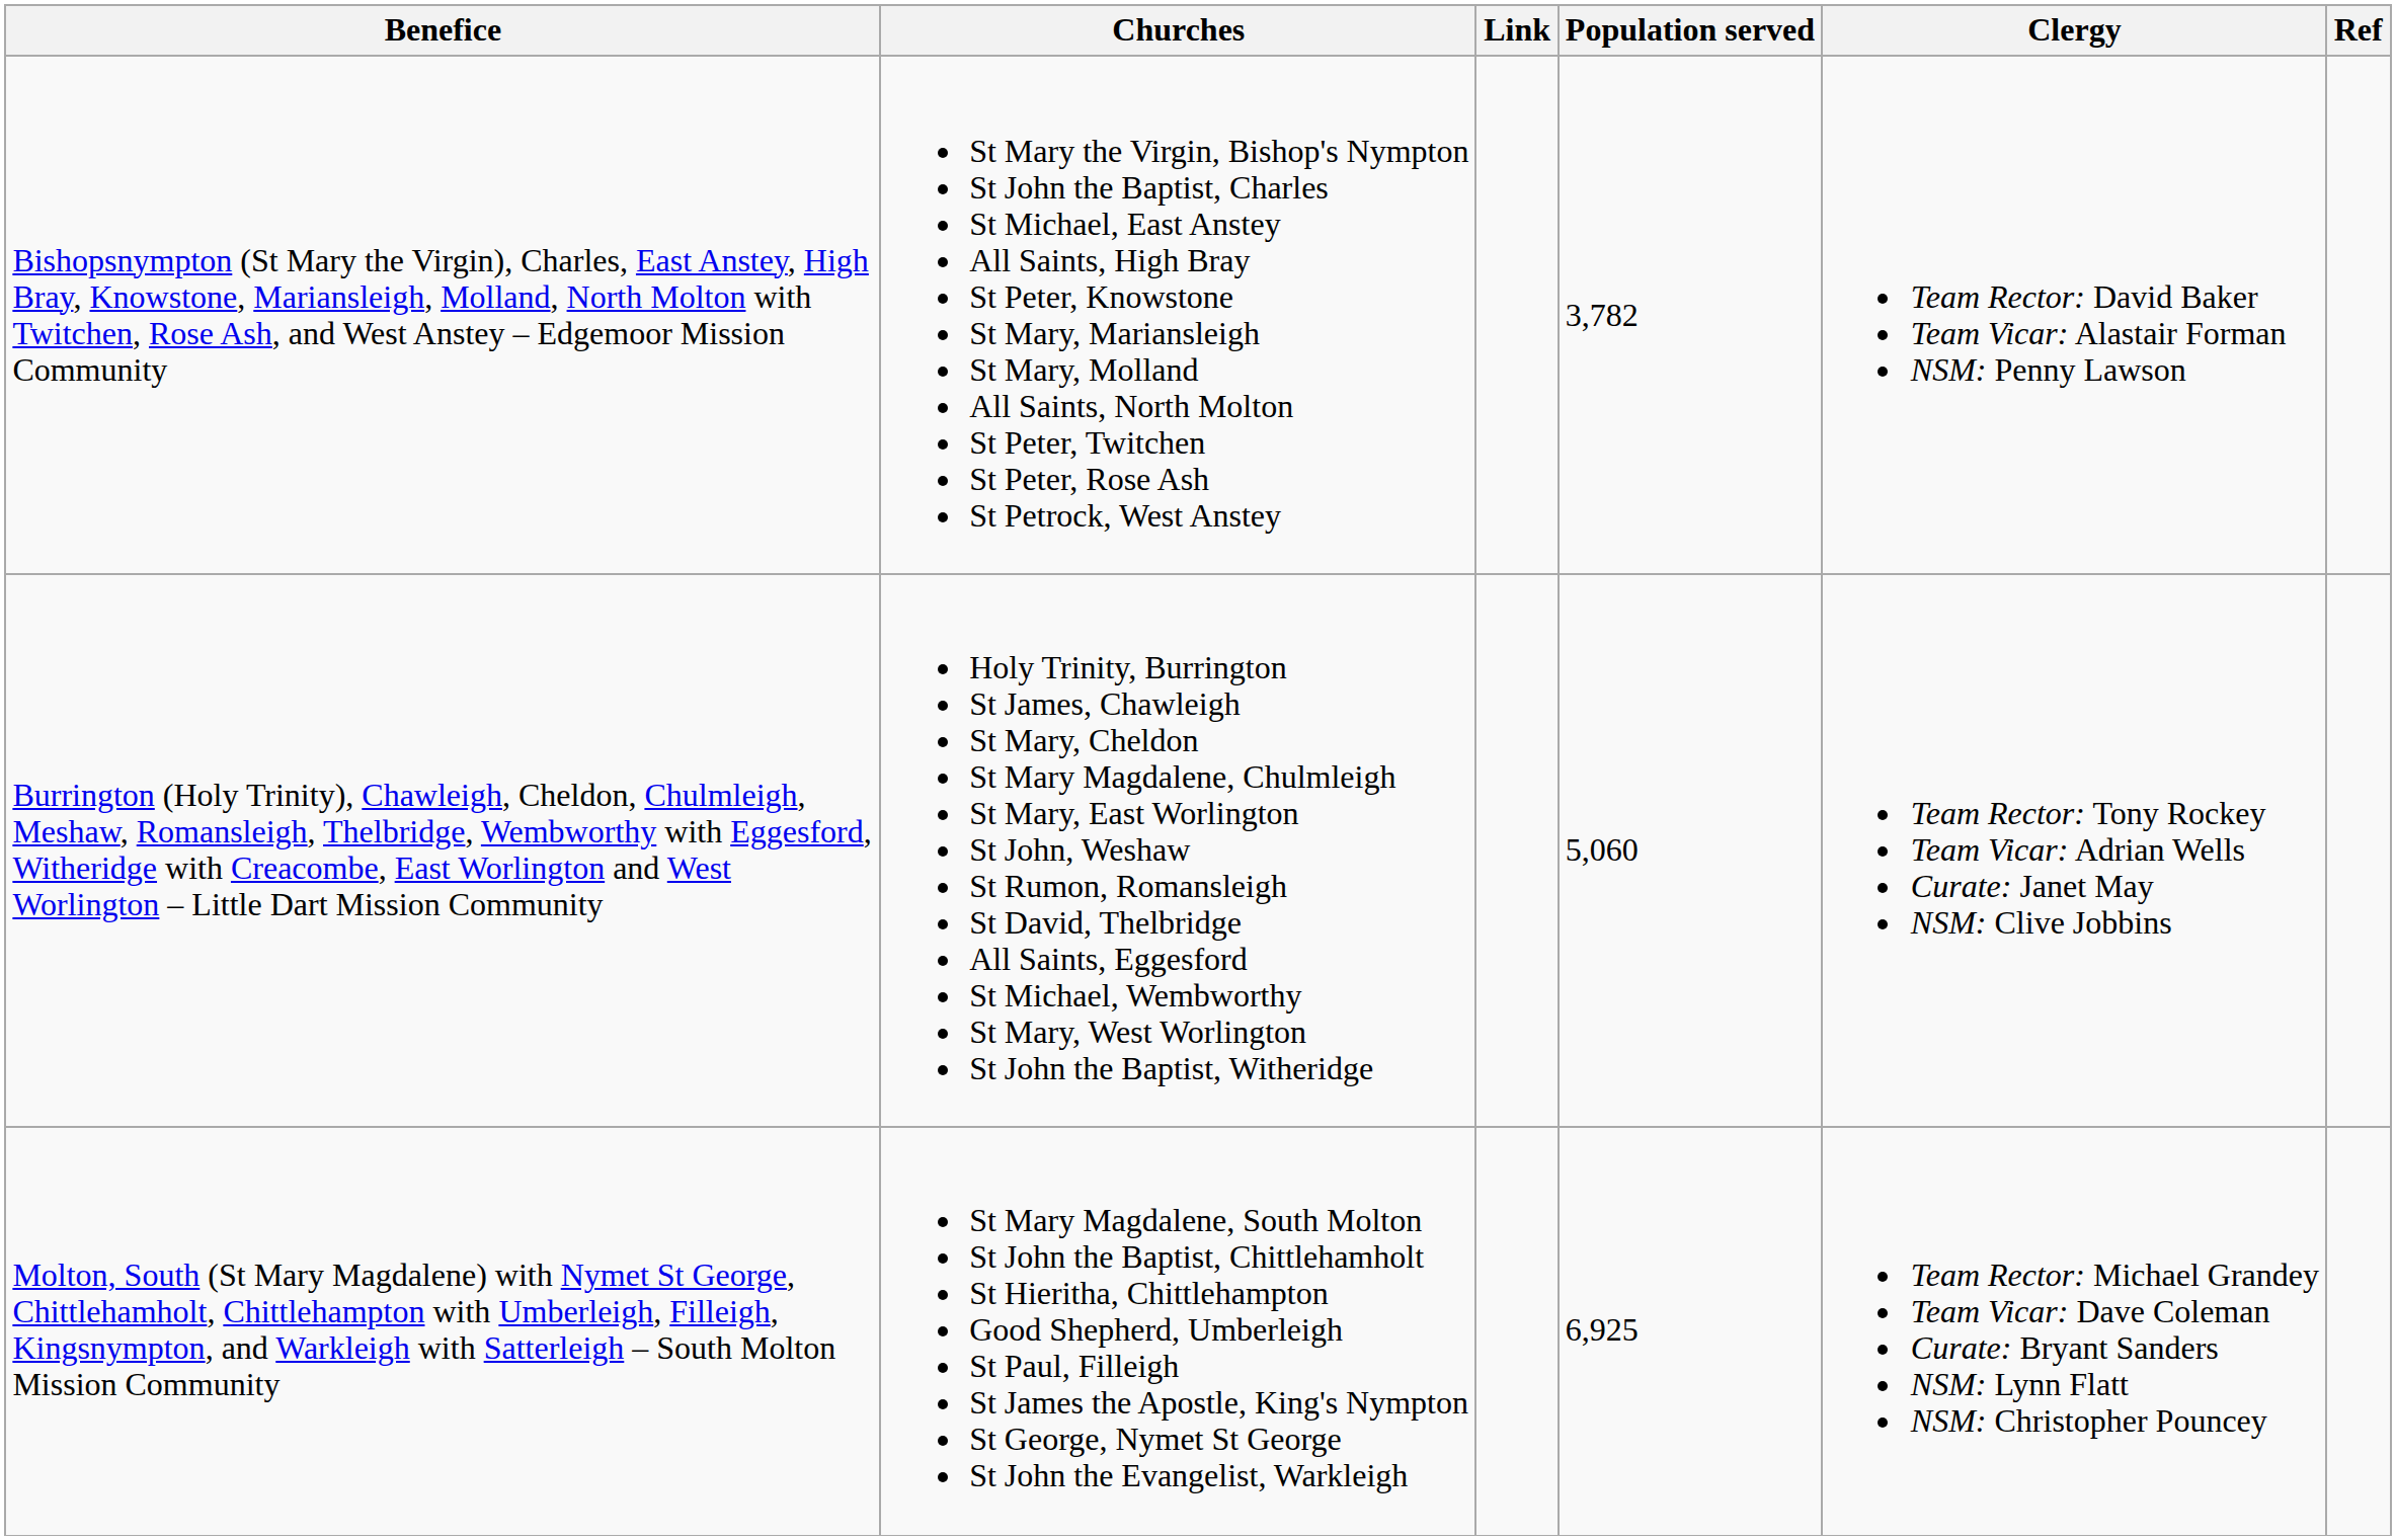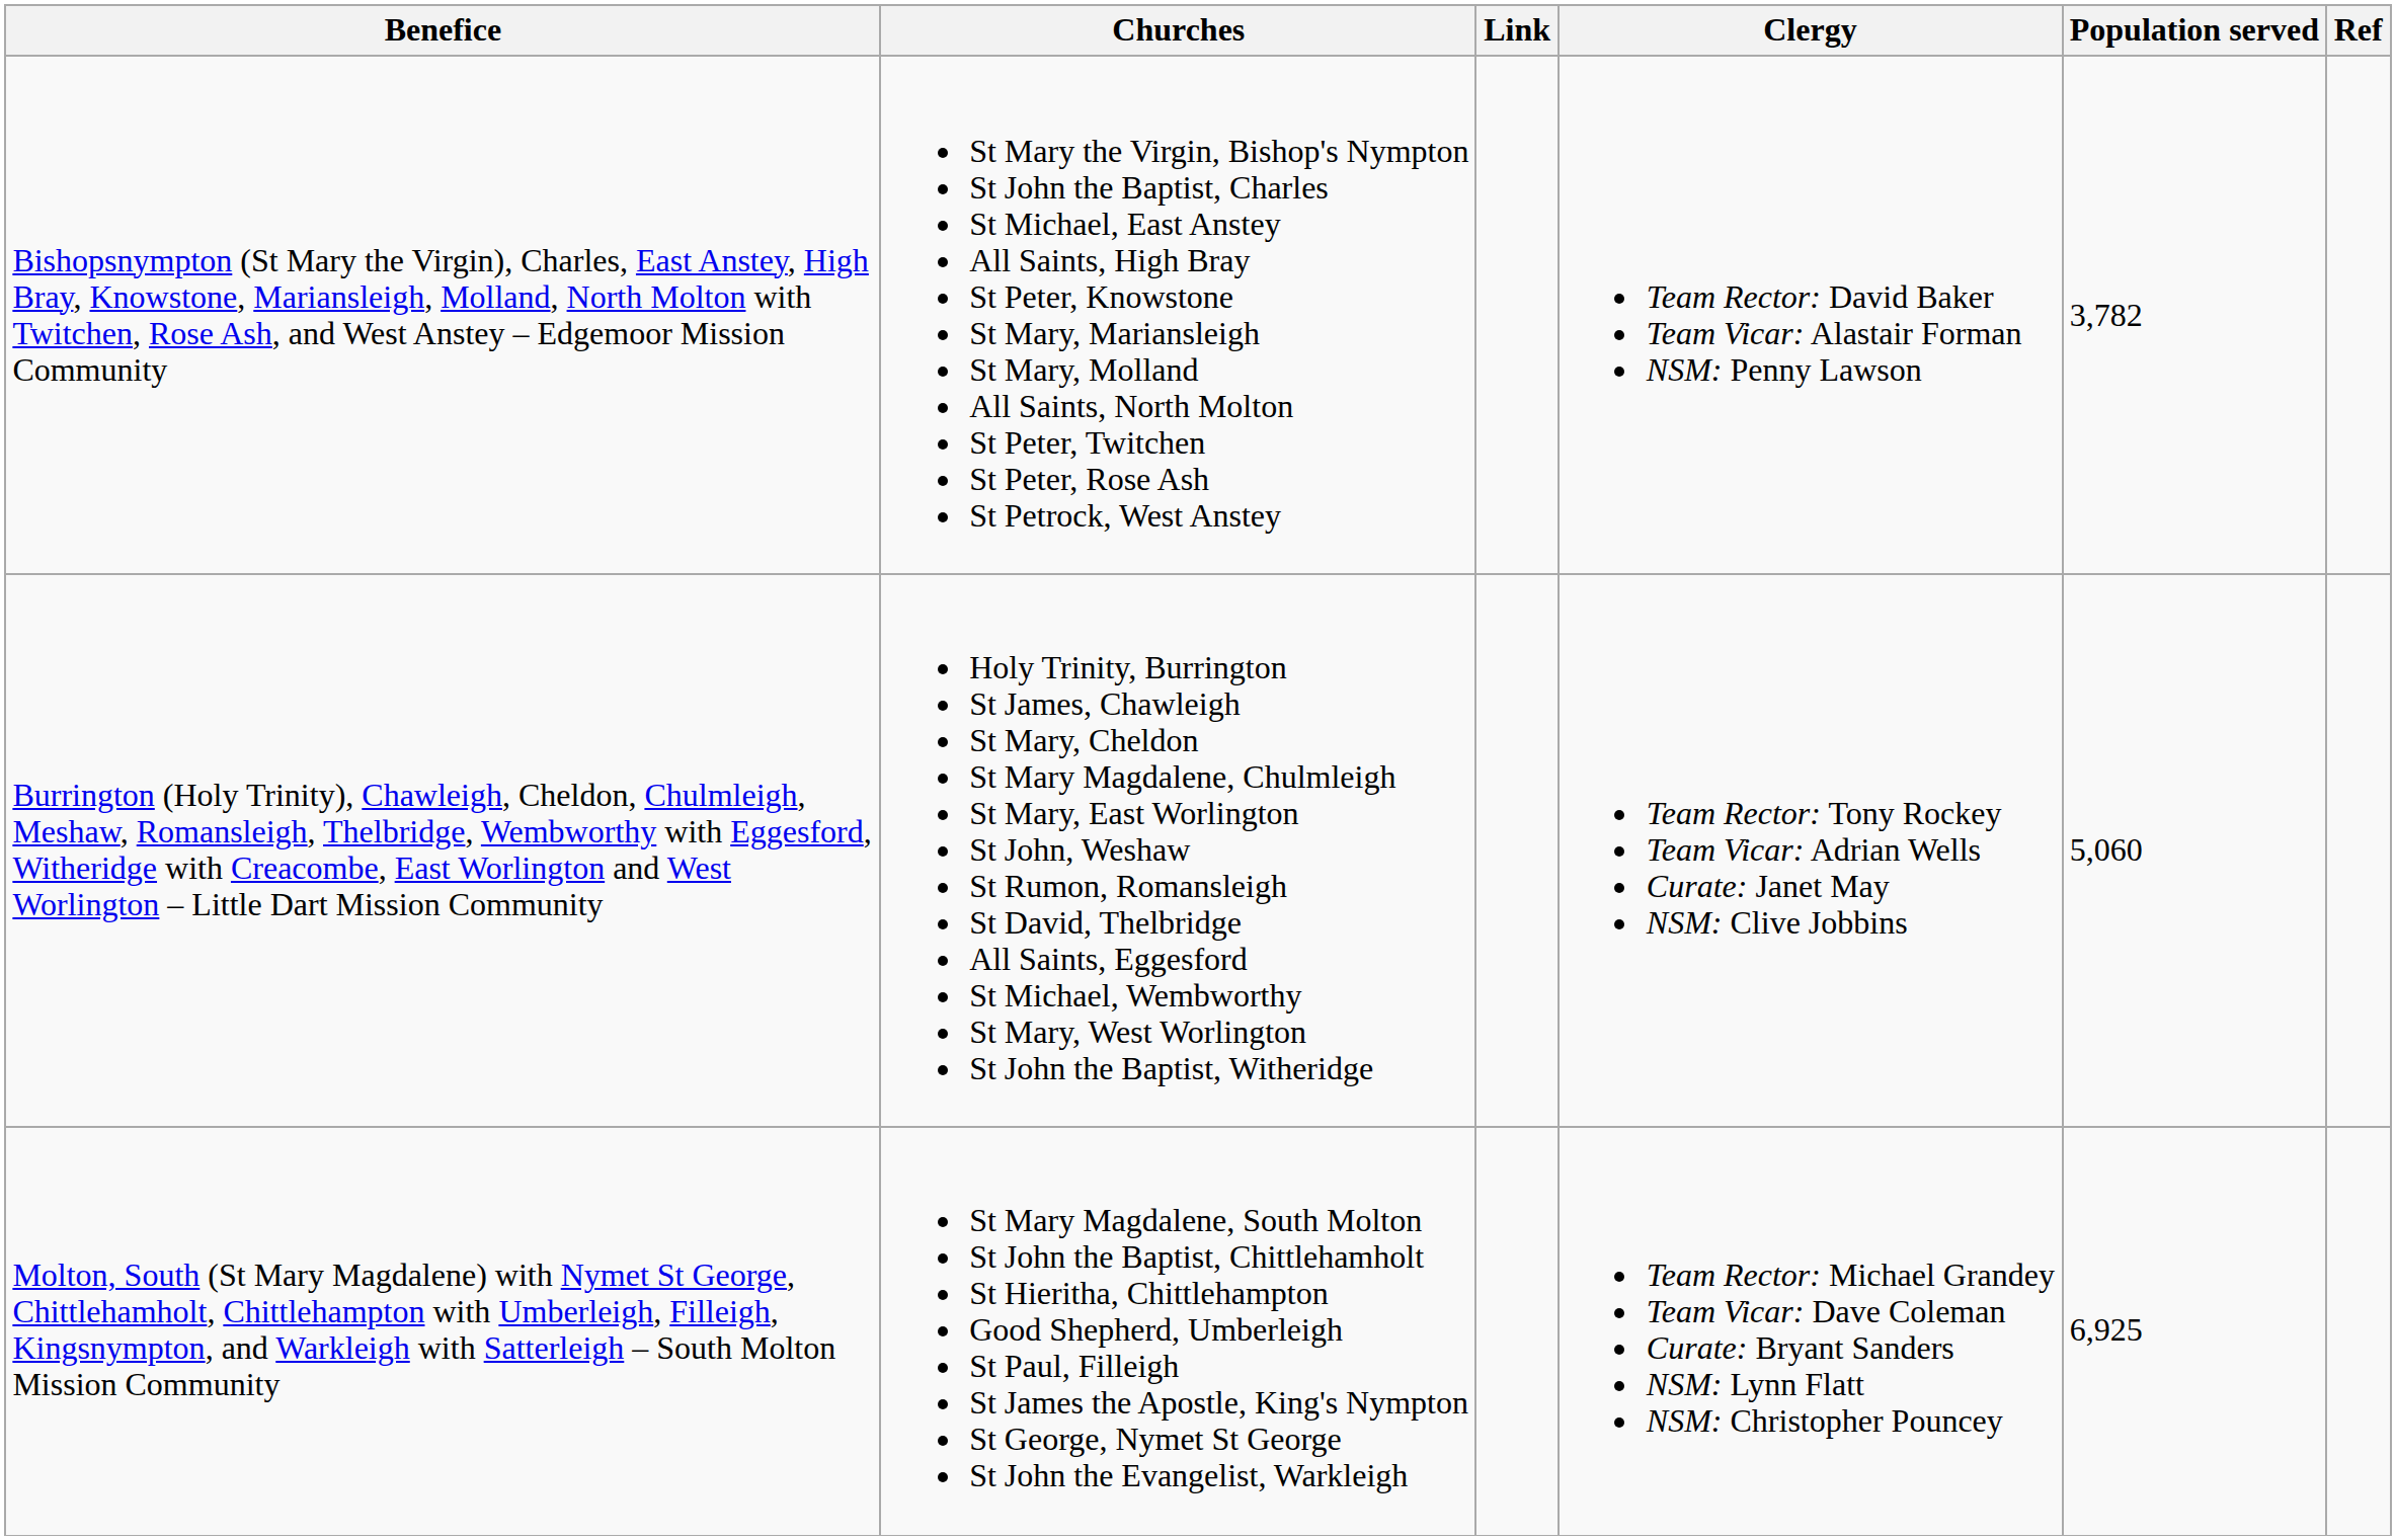columns swapped: Clergy <-> Population served
